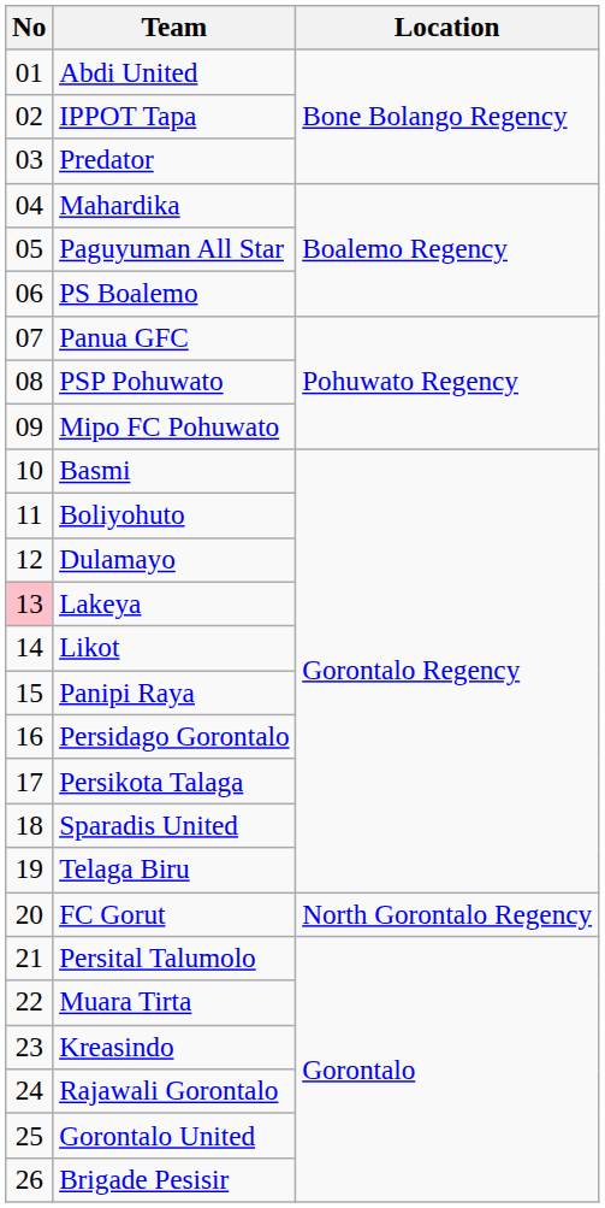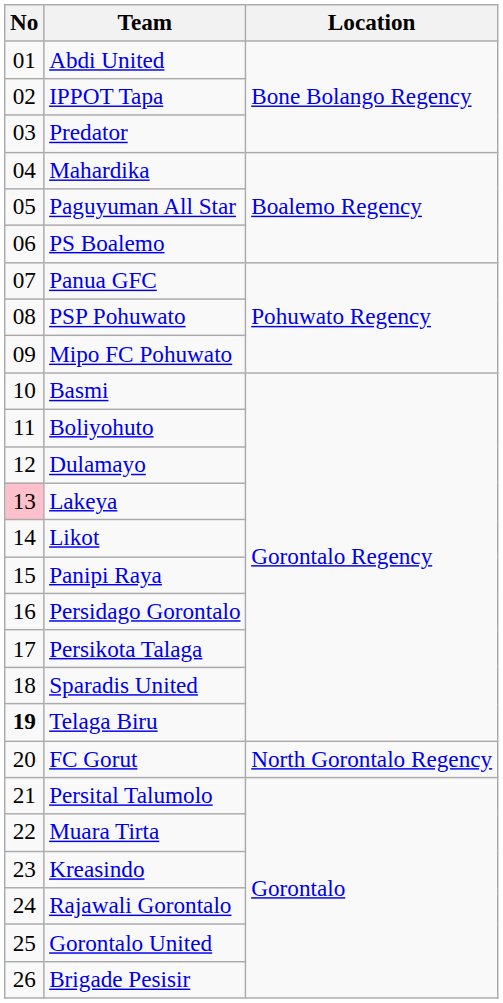Telaga Biru | No: normal -> bold
